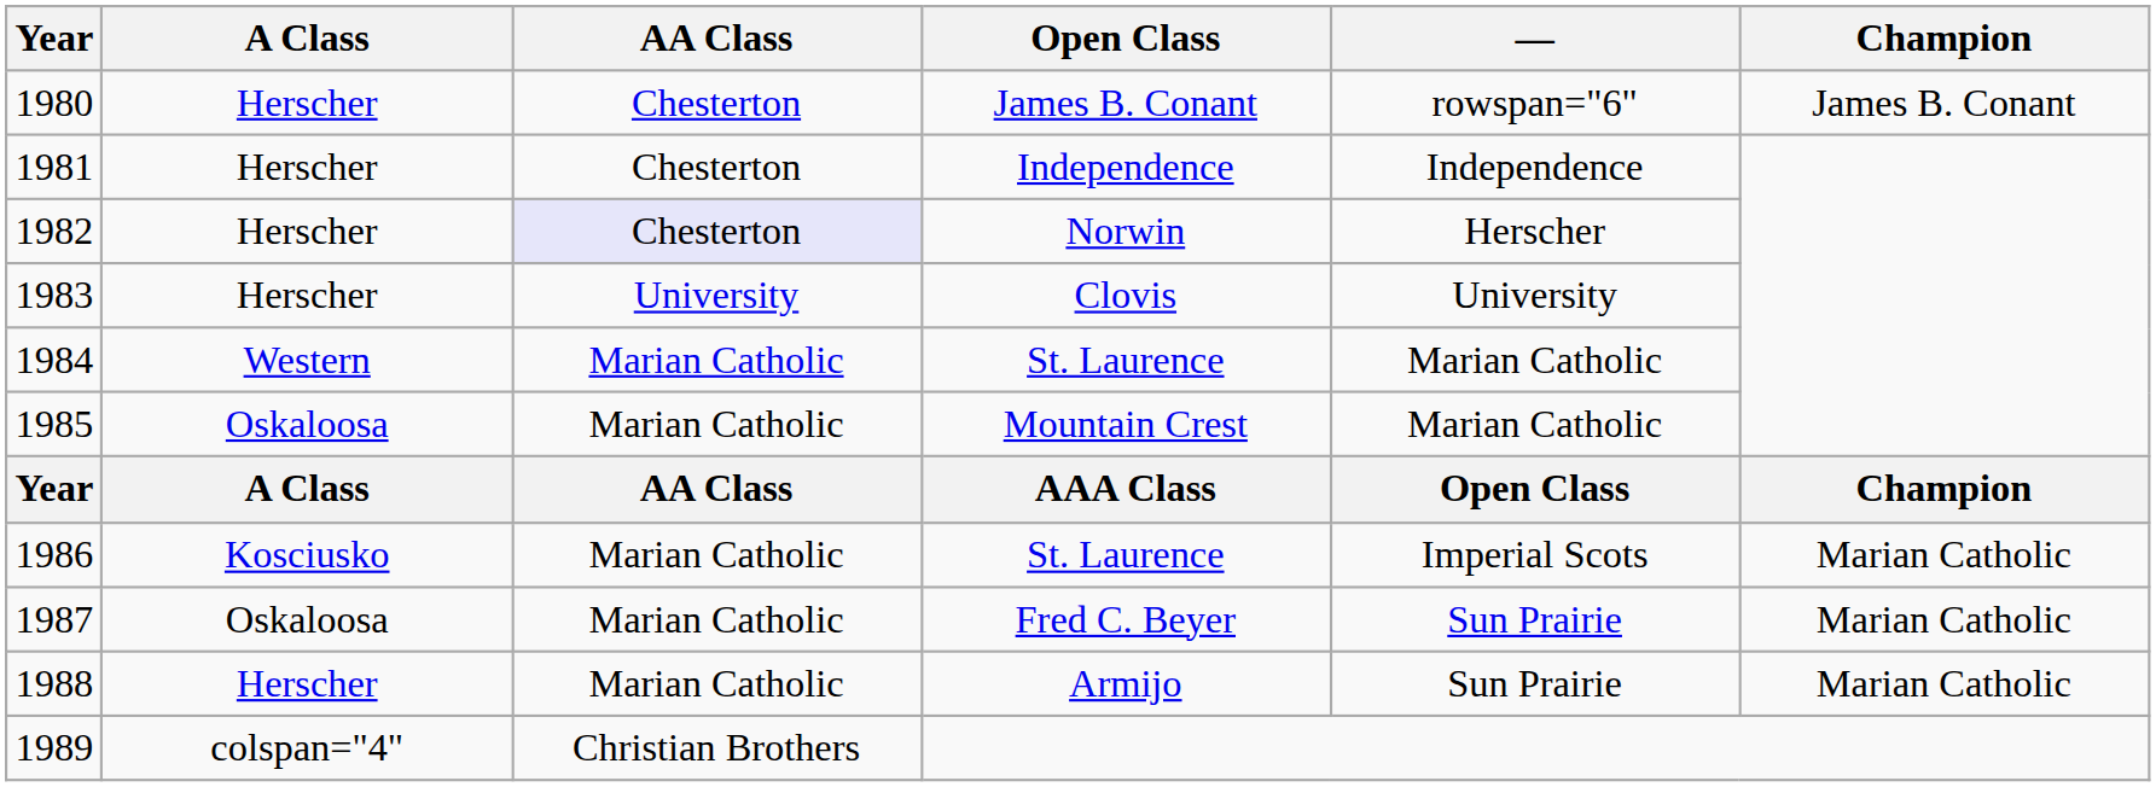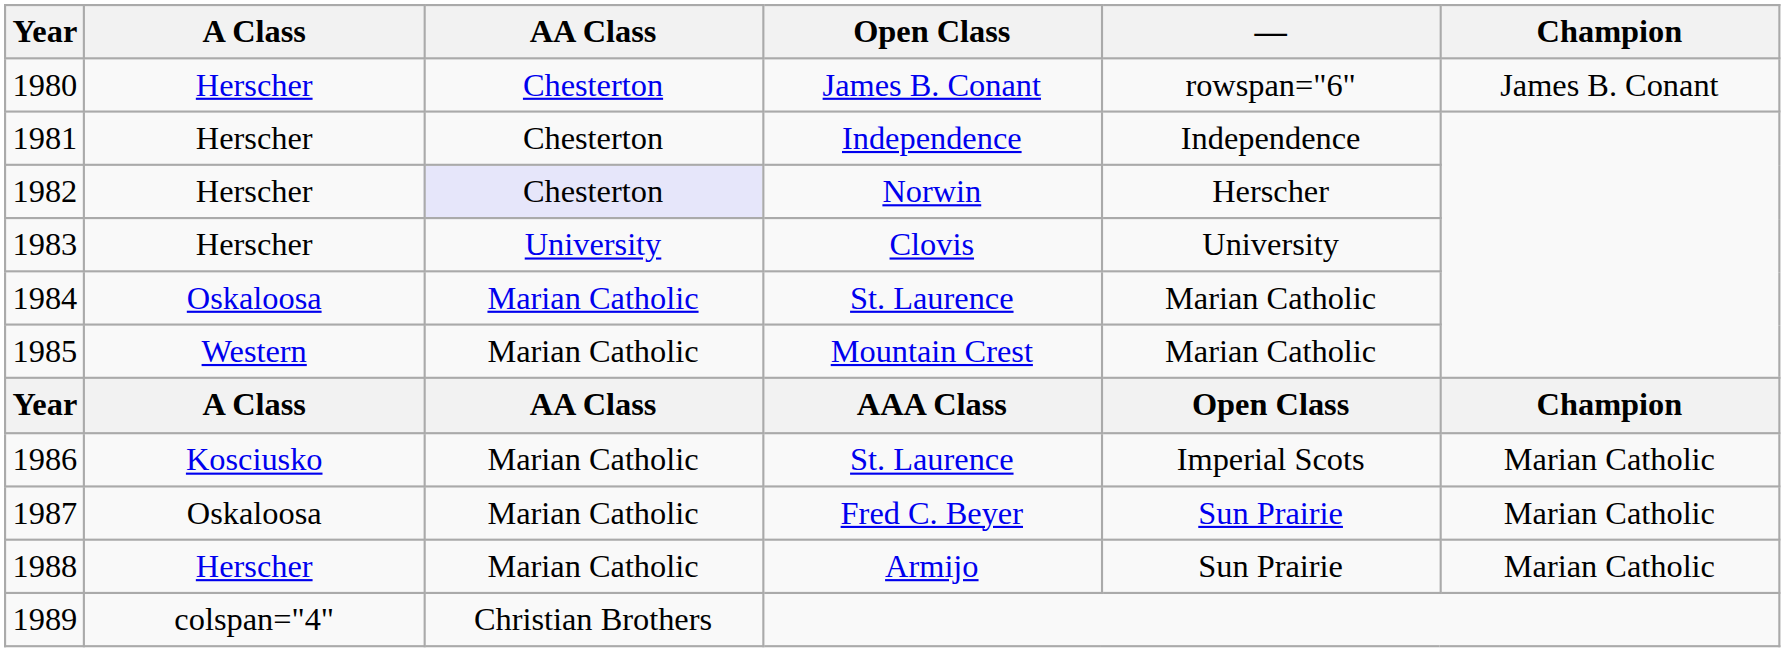1984 / St. Laurence | A Class: Western -> Oskaloosa
Mountain Crest | A Class: Oskaloosa -> Western
